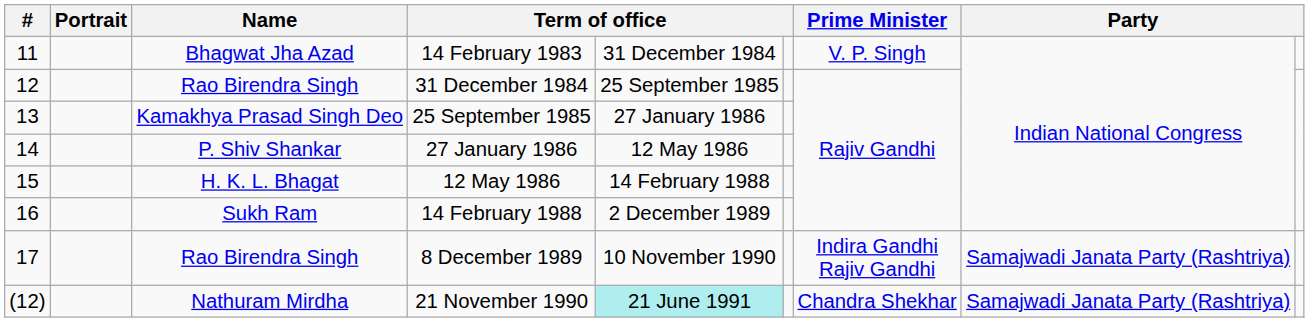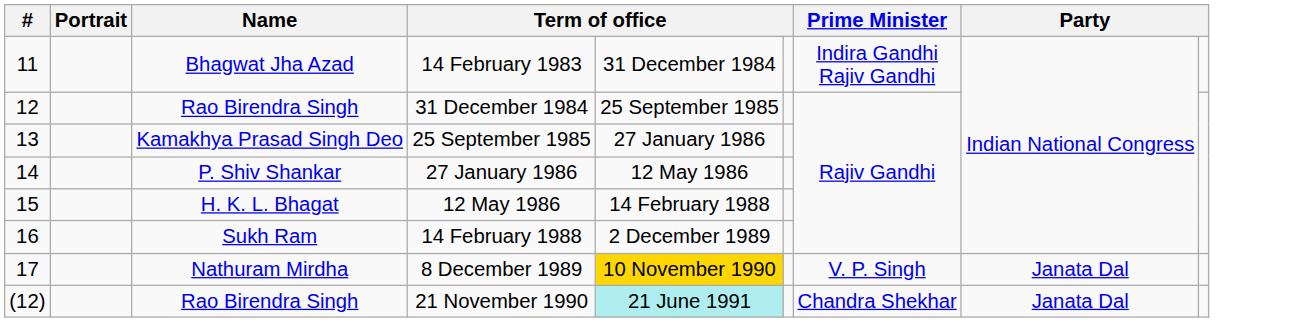14 February 1983 | Prime Minister: V. P. Singh -> Indira Gandhi Rajiv Gandhi
8 December 1989 | Name: Rao Birendra Singh -> Nathuram Mirdha
8 December 1989 | column 5: no background -> gold background
8 December 1989 | Prime Minister: Indira Gandhi Rajiv Gandhi -> V. P. Singh
8 December 1989 | column 8: Samajwadi Janata Party (Rashtriya) -> Janata Dal
21 November 1990 | Name: Nathuram Mirdha -> Rao Birendra Singh
21 November 1990 | column 8: Samajwadi Janata Party (Rashtriya) -> Janata Dal
